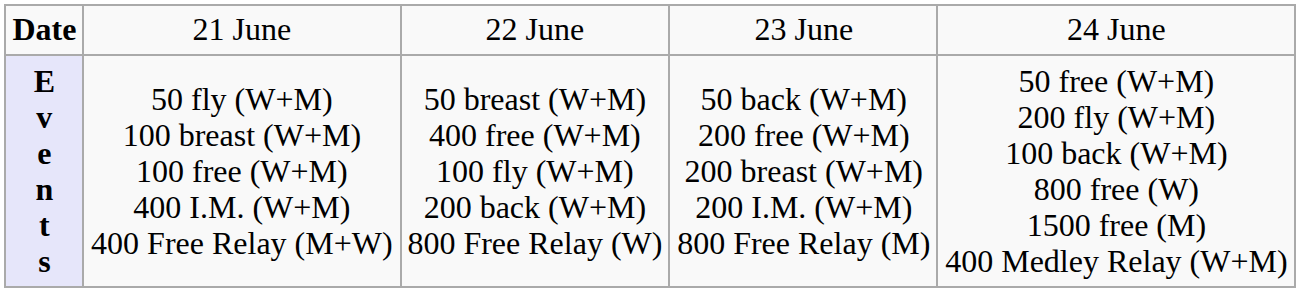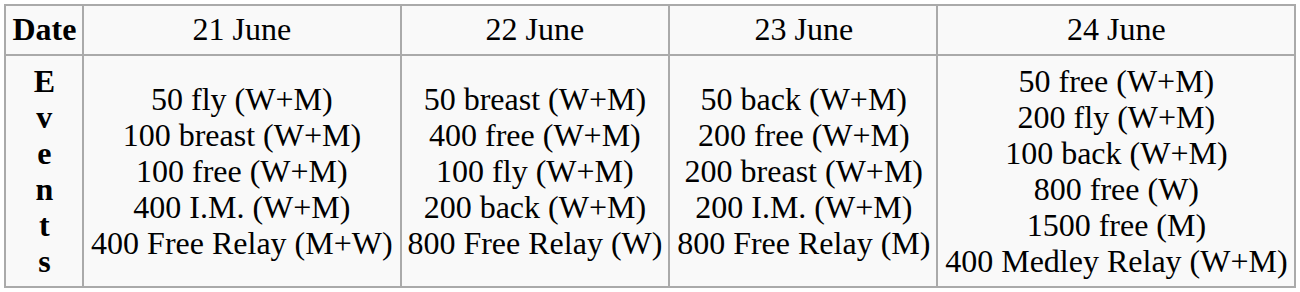E v e n t s | column 1: lavender background -> no background
